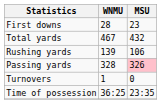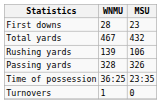Passing yards | MSU: pink background -> no background
rows swapped: Turnovers <-> Time of possession
